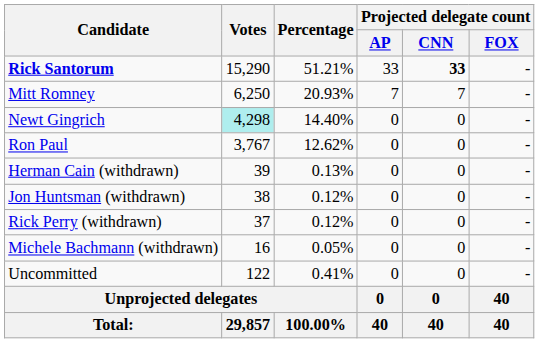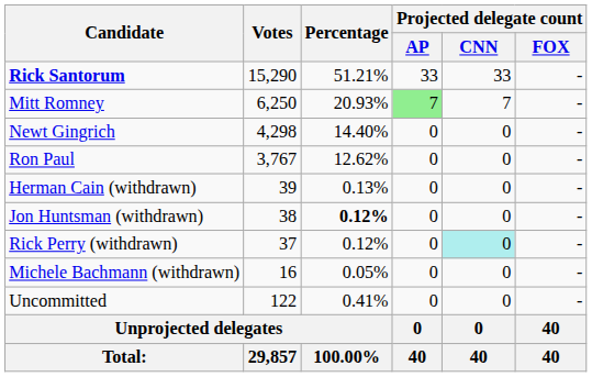Rick Santorum | Projected delegate count / CNN: bold -> normal
Mitt Romney | Projected delegate count / AP: no background -> lightgreen background
Newt Gingrich | Votes: paleturquoise background -> no background
Jon Huntsman (withdrawn) | Percentage: normal -> bold
Rick Perry (withdrawn) | Projected delegate count / CNN: no background -> paleturquoise background
